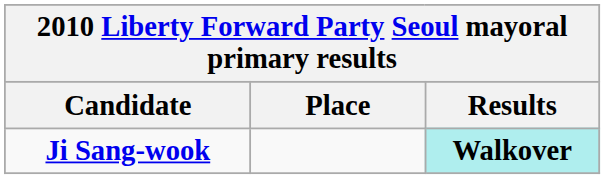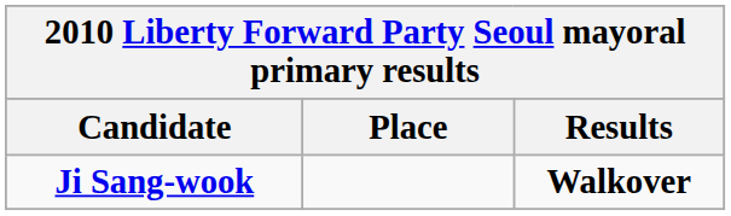Ji Sang-wook | Results: paleturquoise background -> no background
